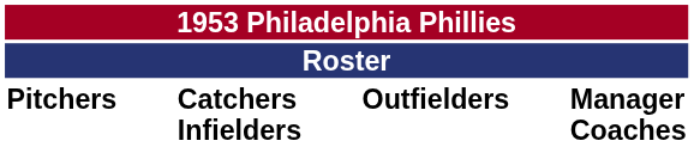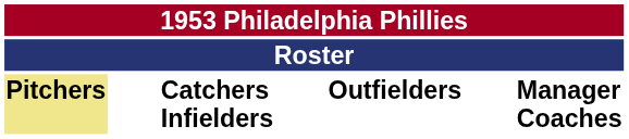Pitchers | column 1: no background -> khaki background
